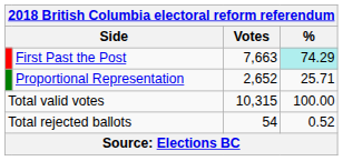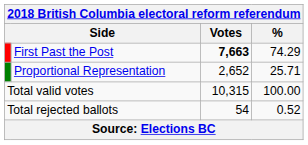First Past the Post | Votes: normal -> bold
First Past the Post | %: paleturquoise background -> no background
